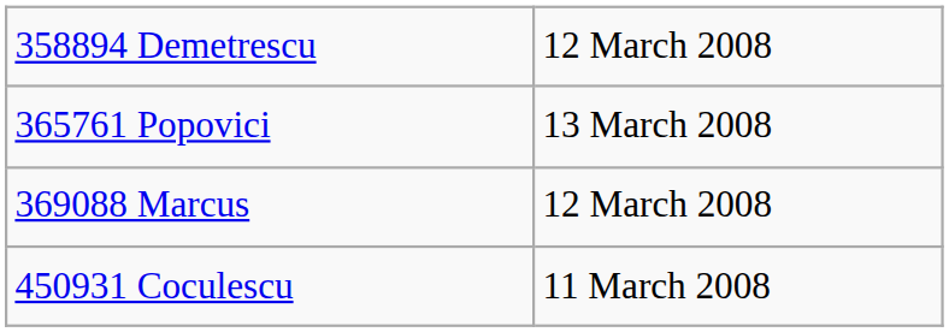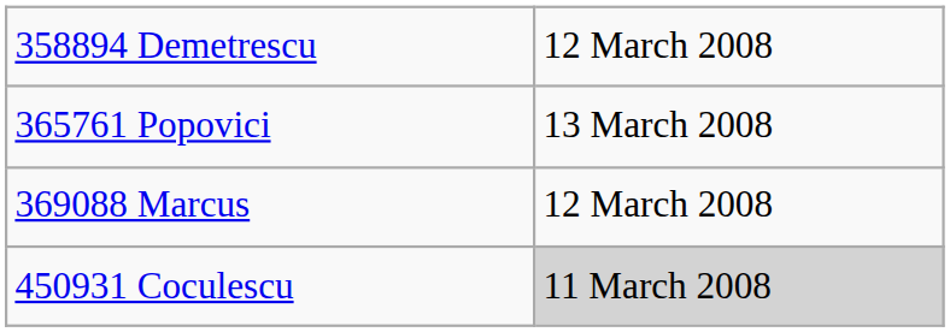450931 Coculescu | column 2: no background -> lightgrey background
